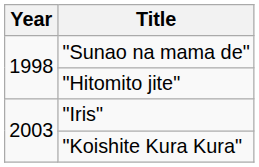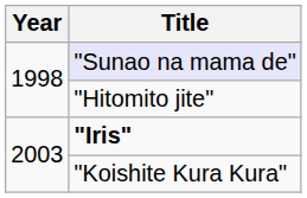"Sunao na mama de" | Title: no background -> lavender background
"Iris" | Title: normal -> bold
